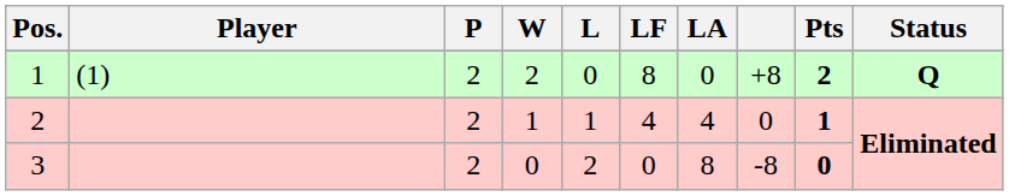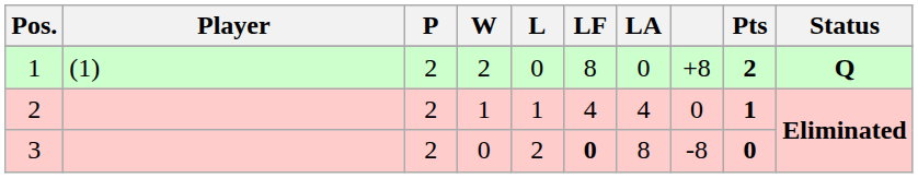3 | LF: normal -> bold
